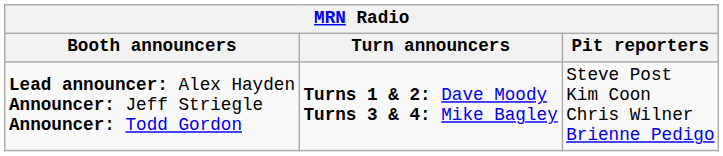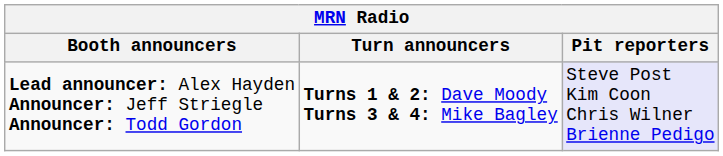row 3 | Pit reporters: no background -> lavender background
